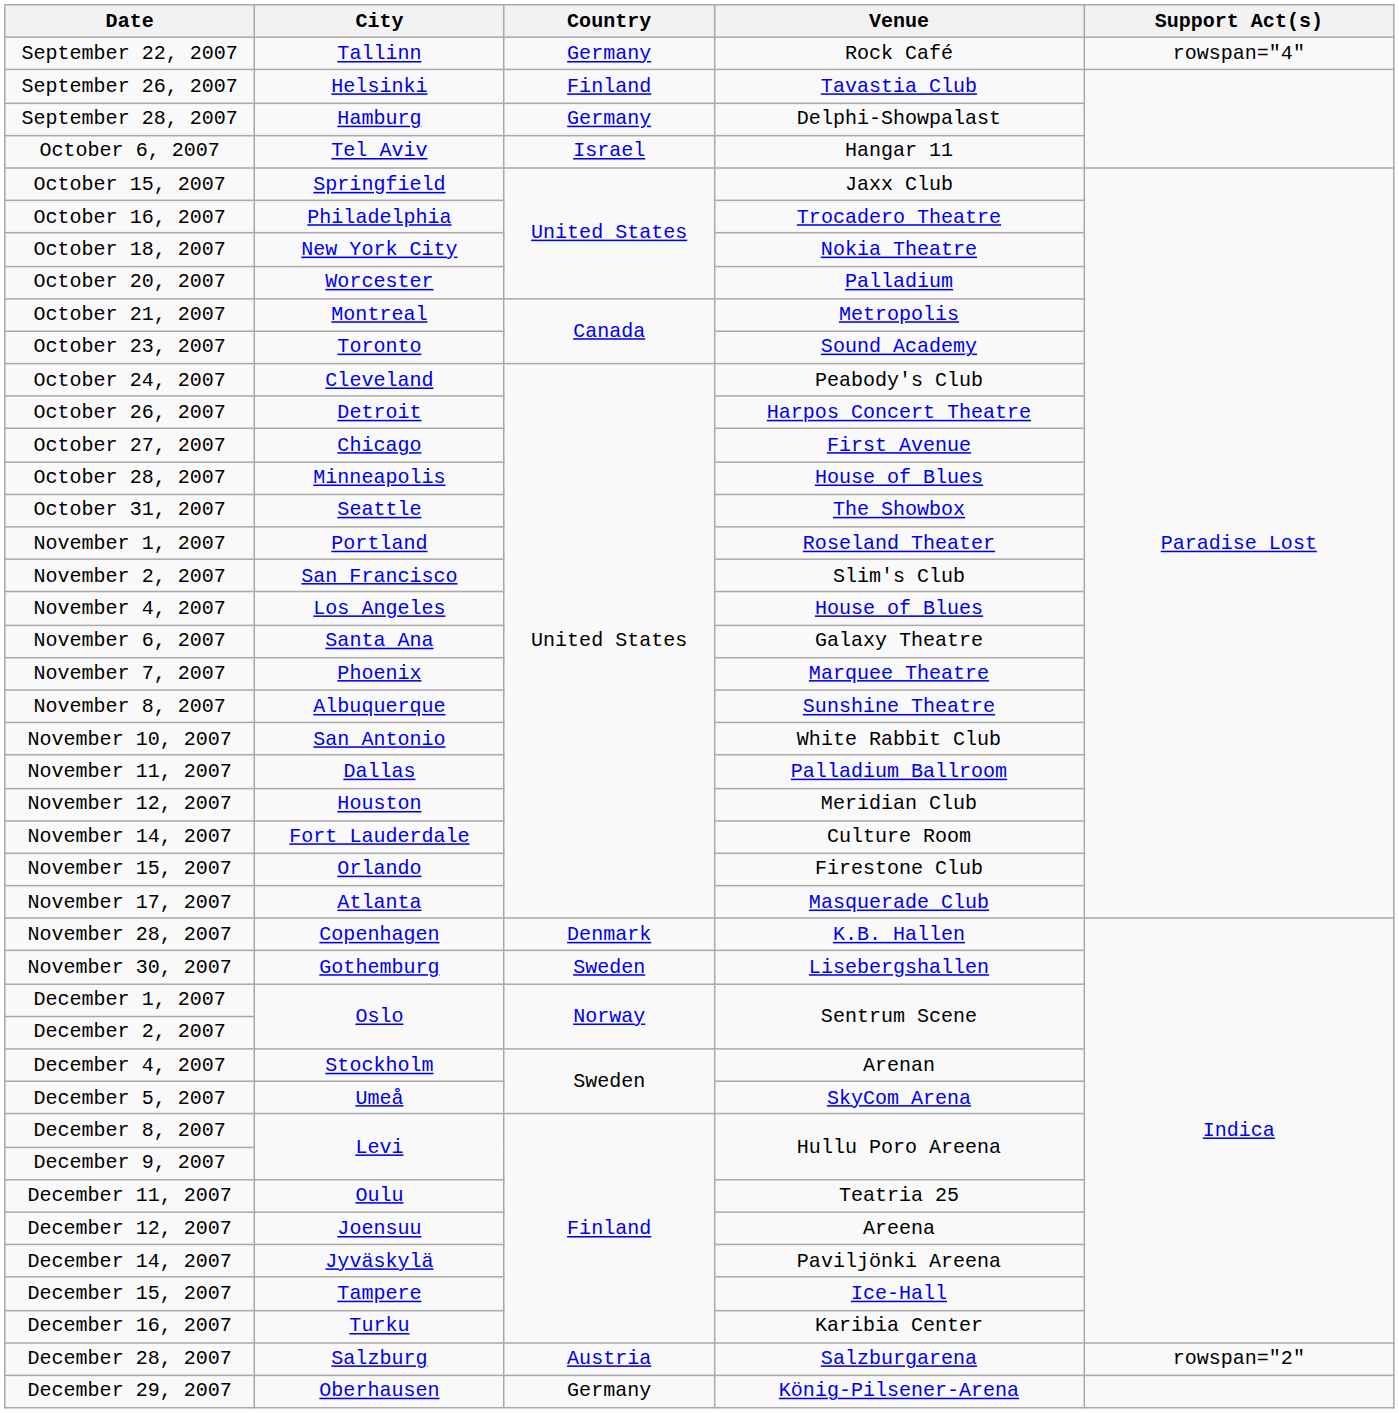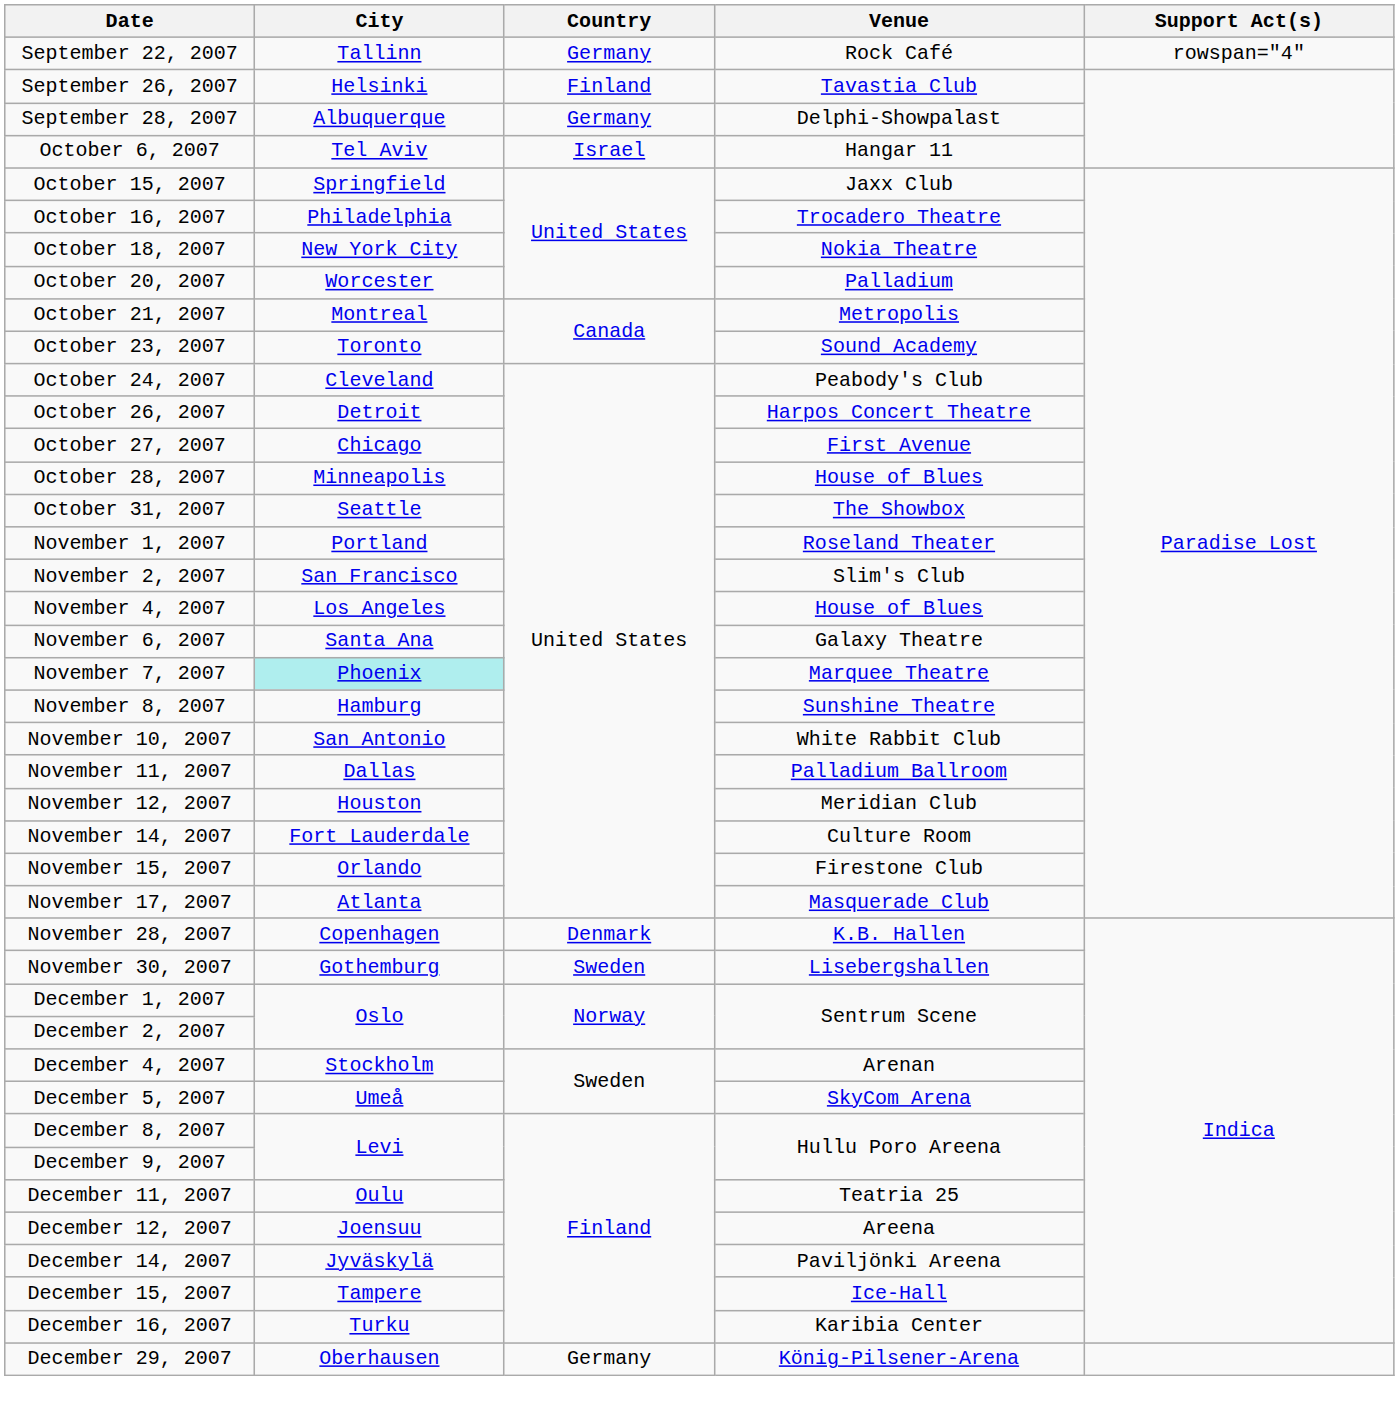September 28, 2007 | City: Hamburg -> Albuquerque
November 7, 2007 | City: no background -> paleturquoise background
November 8, 2007 | City: Albuquerque -> Hamburg
- row: December 28, 2007 | Salzburg | Austria | Salzburgarena | rowspan="2"
